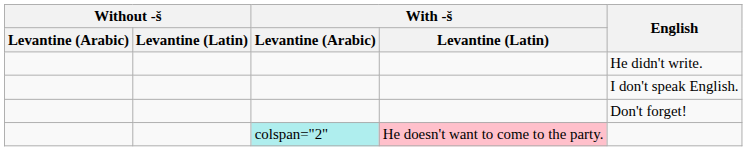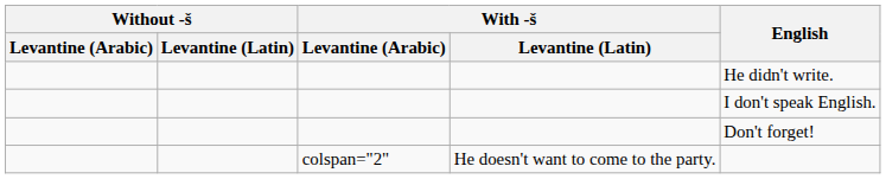colspan="2" | With -š / Levantine (Arabic): paleturquoise background -> no background
colspan="2" | With -š / Levantine (Latin): pink background -> no background
